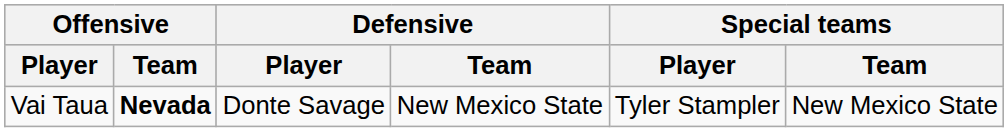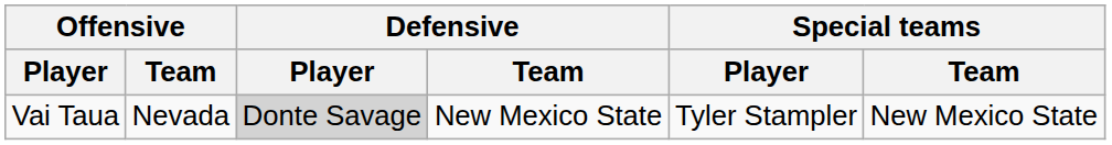Vai Taua | Offensive / Team: bold -> normal
Vai Taua | Defensive / Player: no background -> lightgrey background
